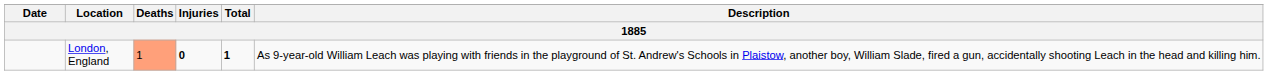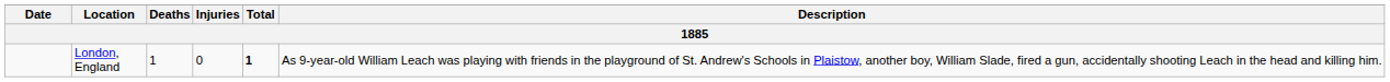London, England | Deaths: lightsalmon background -> no background
London, England | Injuries: bold -> normal
